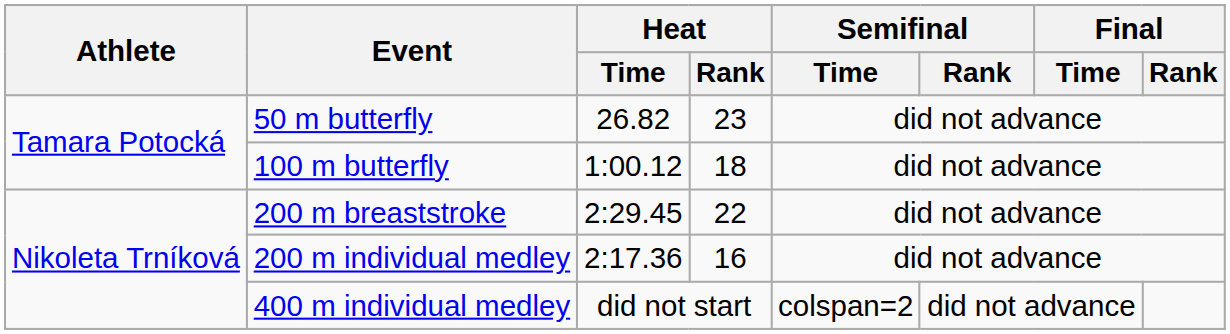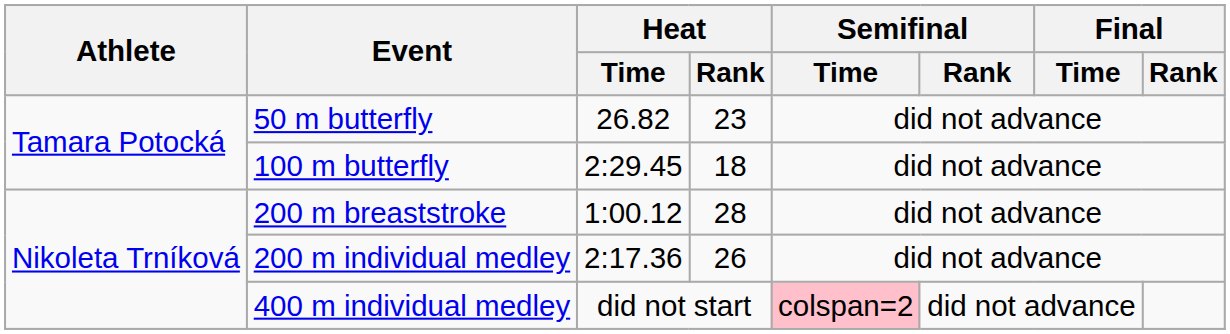100 m butterfly | Heat / Time: 1:00.12 -> 2:29.45
200 m breaststroke | Heat / Time: 2:29.45 -> 1:00.12
200 m breaststroke | Heat / Rank: 22 -> 28
200 m individual medley | Heat / Rank: 16 -> 26
400 m individual medley | Semifinal / Time: no background -> pink background
